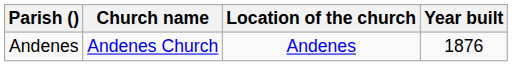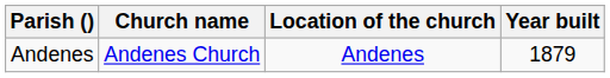row 2 | Year built: 1876 -> 1879
